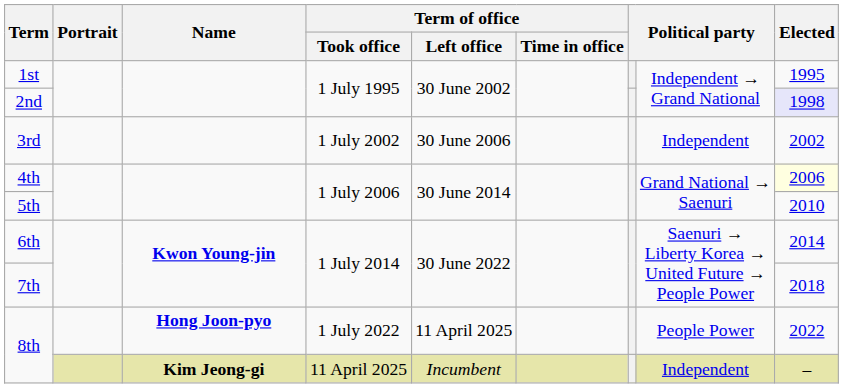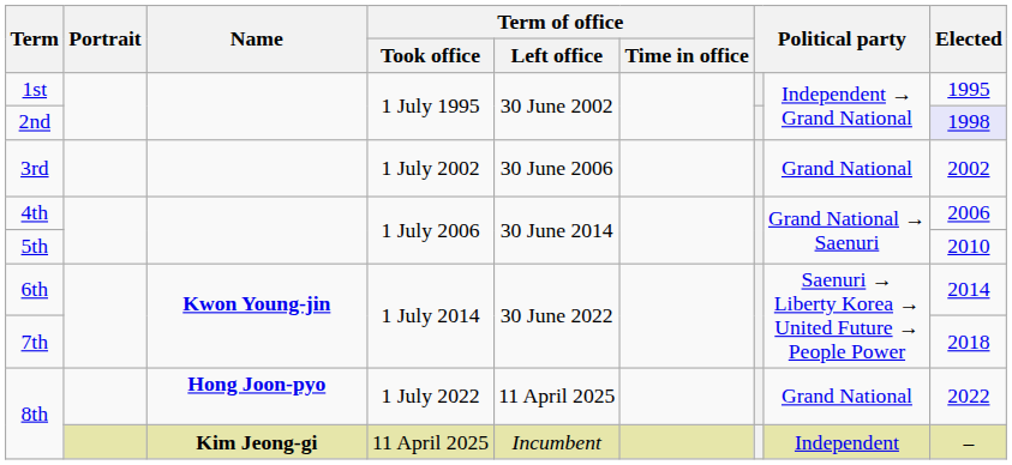3rd | column 8: Independent -> Grand National
4th | Elected: lightyellow background -> no background
8th / 1 July 2022 | column 8: People Power -> Grand National
